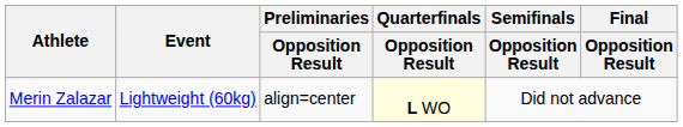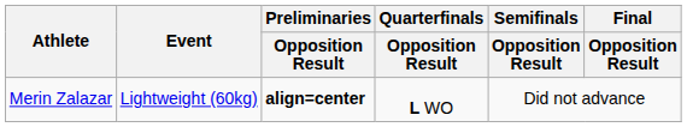Merin Zalazar | Preliminaries / Opposition Result: normal -> bold
Merin Zalazar | Quarterfinals / Opposition Result: lightyellow background -> no background
